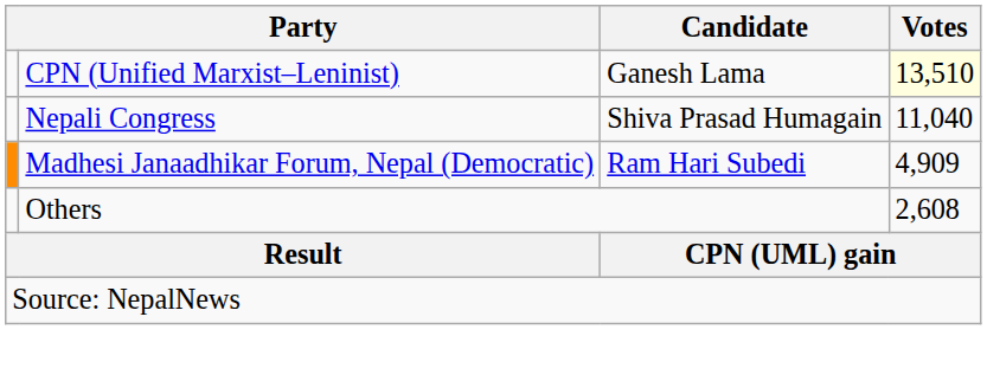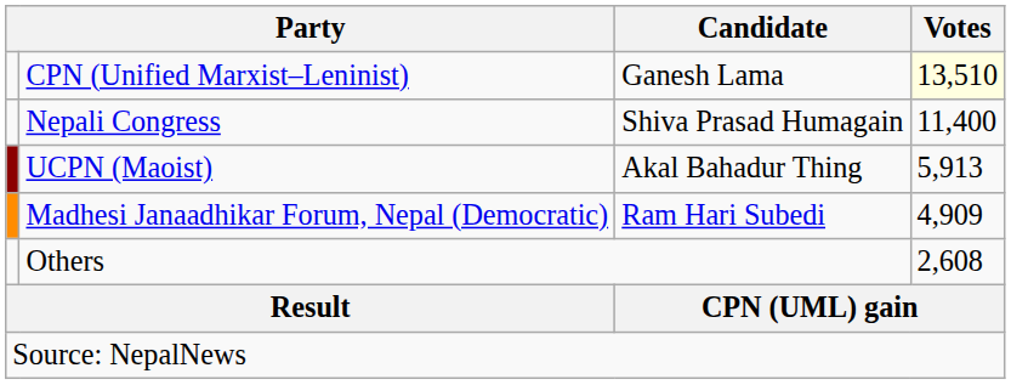Nepali Congress | Votes: 11,040 -> 11,400
+ row: UCPN (Maoist) | Akal Bahadur Thing | 5,913
